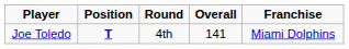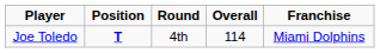Joe Toledo | Overall: 141 -> 114
